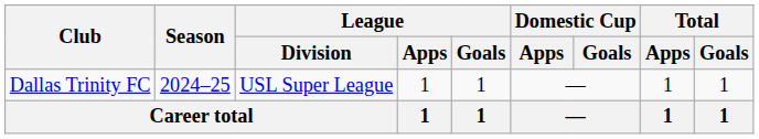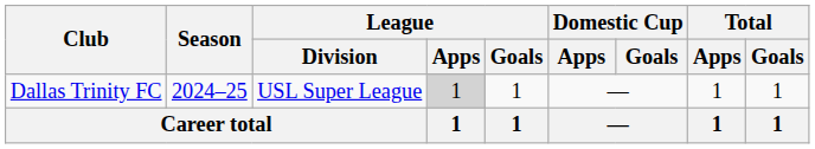Dallas Trinity FC | League / Apps: no background -> lightgrey background
